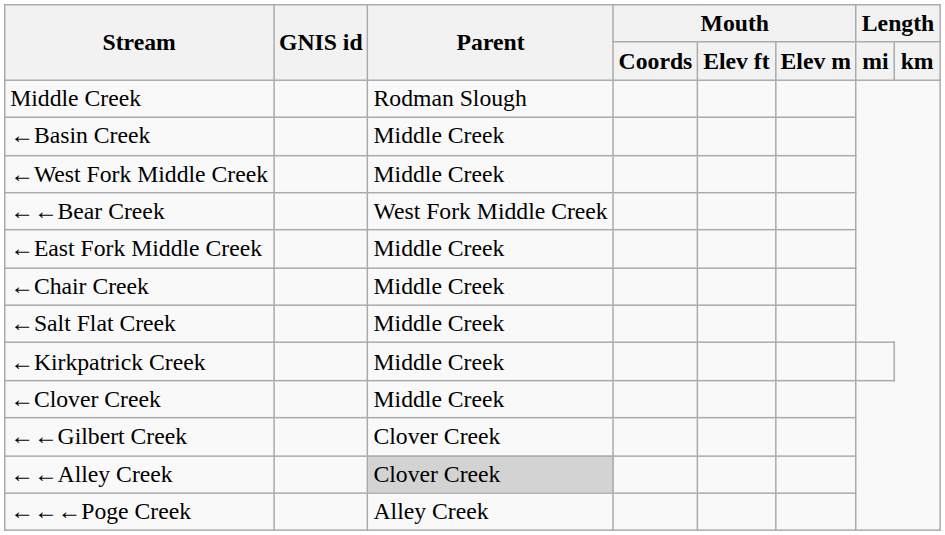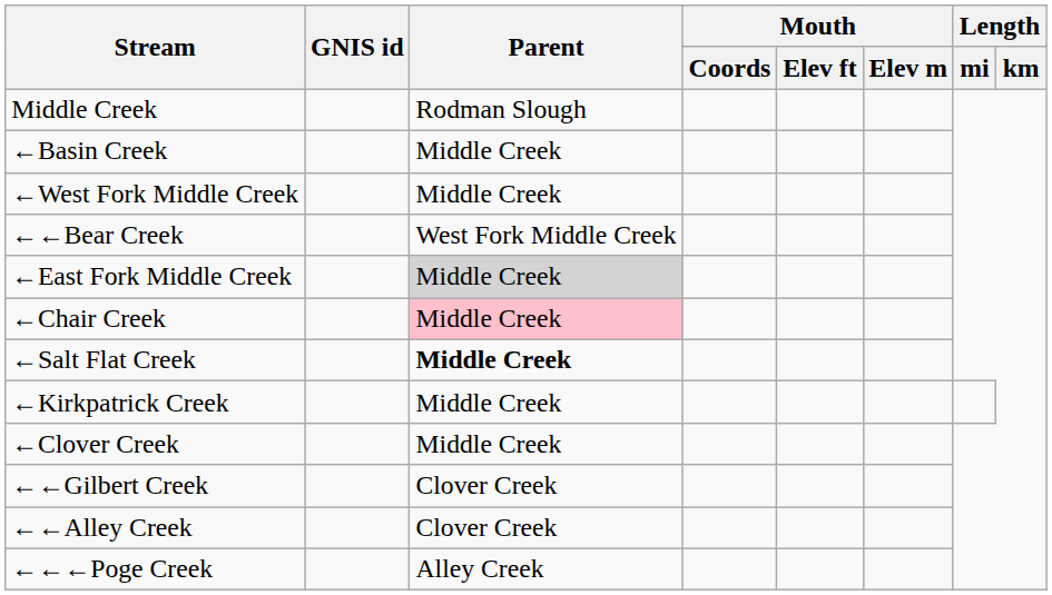←East Fork Middle Creek | Parent: no background -> lightgrey background
←Chair Creek | Parent: no background -> pink background
←Salt Flat Creek | Parent: normal -> bold
←←Alley Creek | Parent: lightgrey background -> no background
